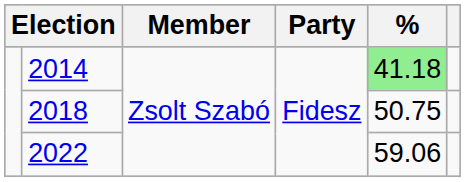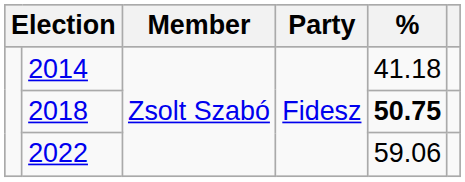2014 | %: lightgreen background -> no background
2018 | %: normal -> bold
